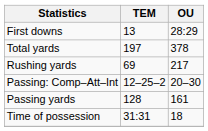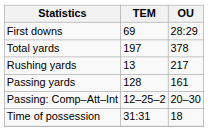First downs | TEM: 13 -> 69
Rushing yards | TEM: 69 -> 13
rows swapped: Passing yards <-> Passing: Comp–Att–Int
